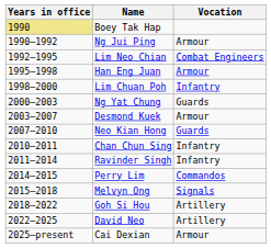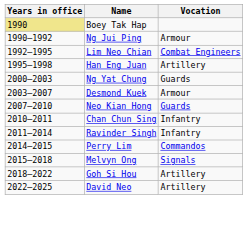Han Eng Juan | Vocation: Armour -> Artillery
- row: 1998–2000 | Lim Chuan Poh | Infantry
- row: 2025–present | Cai Dexian | Armour
